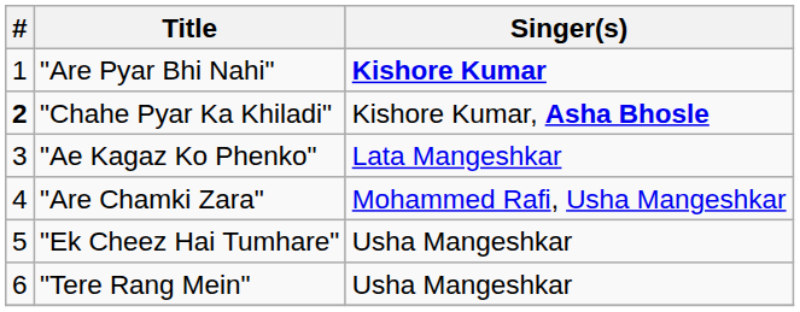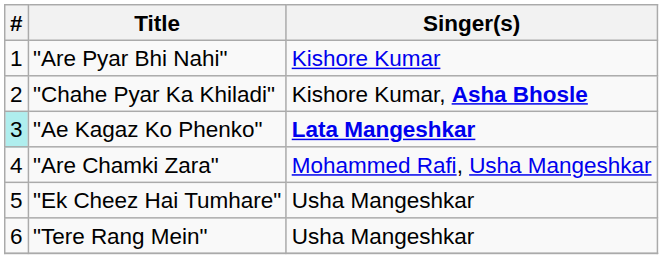"Are Pyar Bhi Nahi" | Singer(s): bold -> normal
"Chahe Pyar Ka Khiladi" | #: bold -> normal
"Ae Kagaz Ko Phenko" | #: no background -> paleturquoise background
"Ae Kagaz Ko Phenko" | Singer(s): normal -> bold
